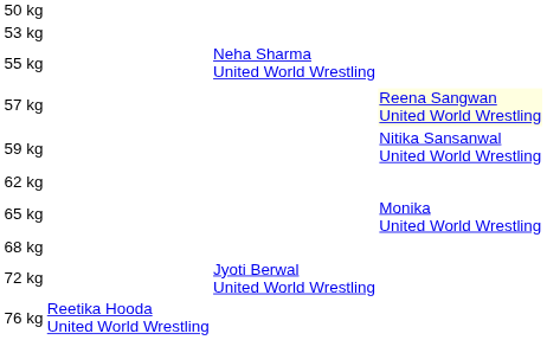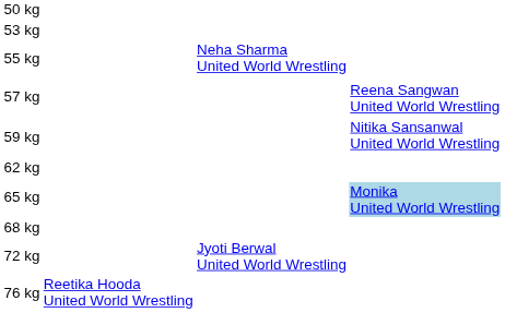57 kg / Reena Sangwan United World Wrestling | column 4: lightyellow background -> no background
65 kg / Monika United World Wrestling | column 4: no background -> lightblue background
